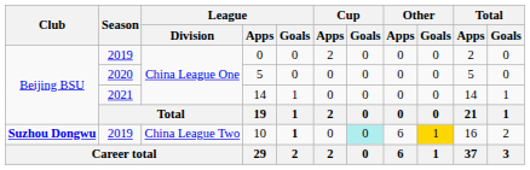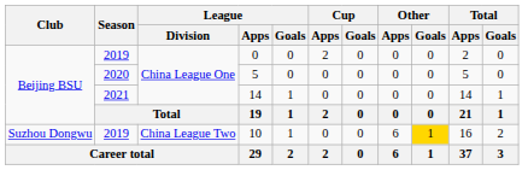10 | Club: bold -> normal
10 | League / Goals: bold -> normal
10 | Cup / Goals: paleturquoise background -> no background
